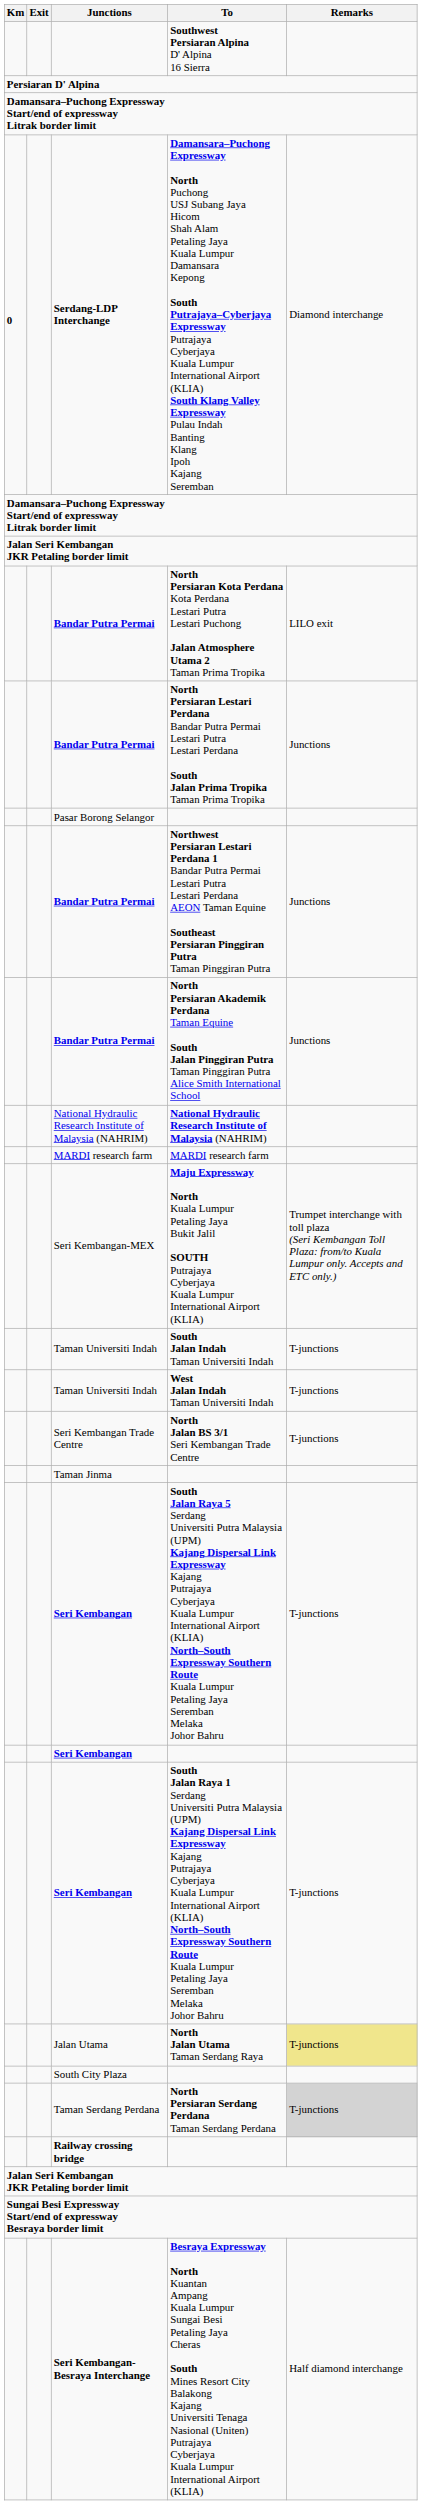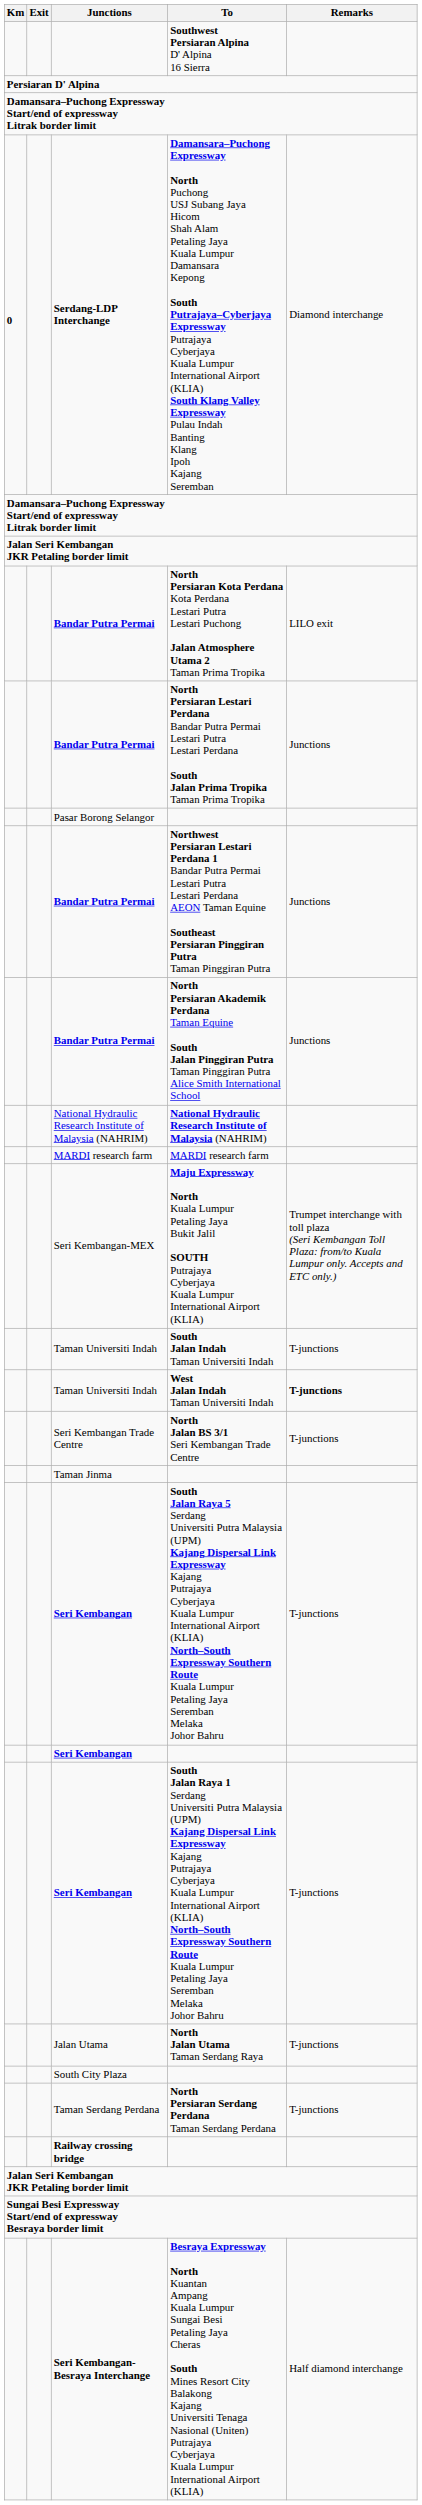West Jalan Indah Taman Universiti Indah | Remarks: normal -> bold
North Jalan Utama Taman Serdang Raya | Remarks: khaki background -> no background
North Persiaran Serdang Perdana Taman Serdang Perdana | Remarks: lightgrey background -> no background
